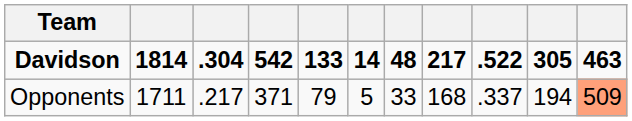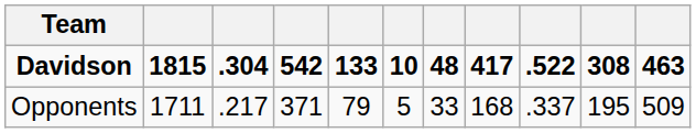Davidson | column 2: 1814 -> 1815
Davidson | column 6: 14 -> 10
Davidson | column 8: 217 -> 417
Davidson | column 10: 305 -> 308
Opponents | column 10: 194 -> 195
Opponents | column 11: lightsalmon background -> no background
